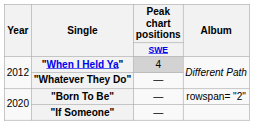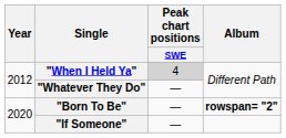"Born To Be" | Album: normal -> bold
